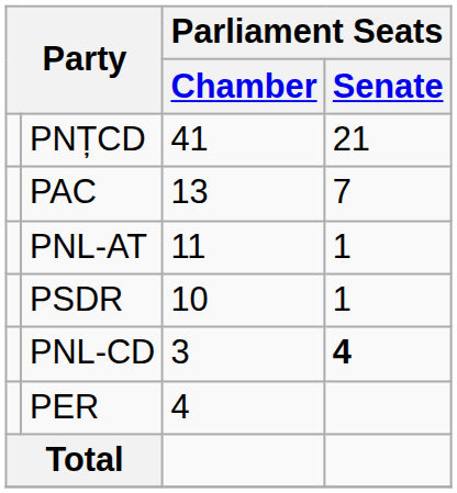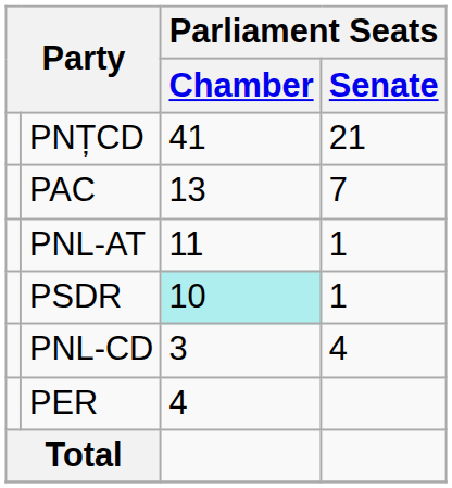PSDR | Parliament Seats / Chamber: no background -> paleturquoise background
PNL-CD | Parliament Seats / Senate: bold -> normal
